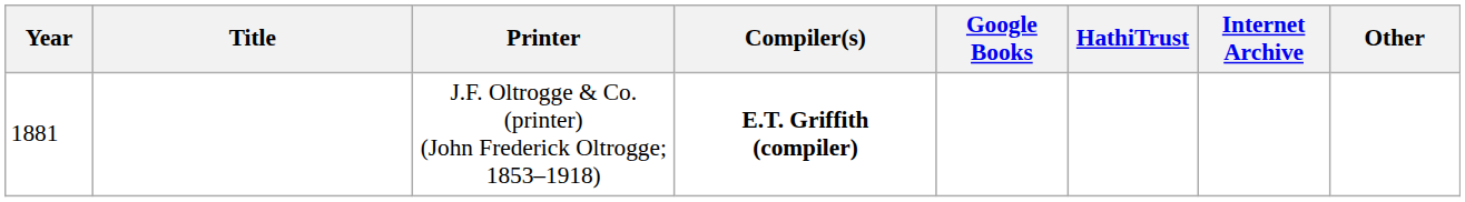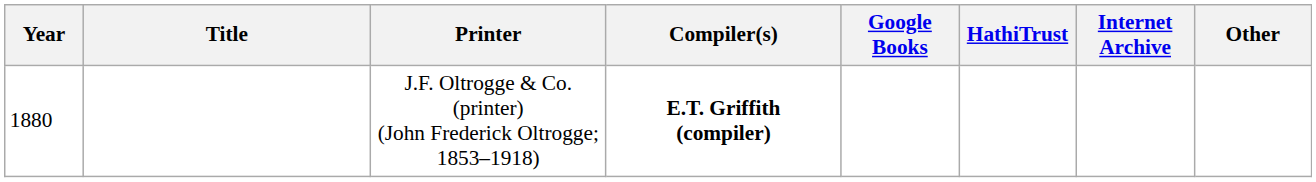row 2 | Year: 1881 -> 1880
